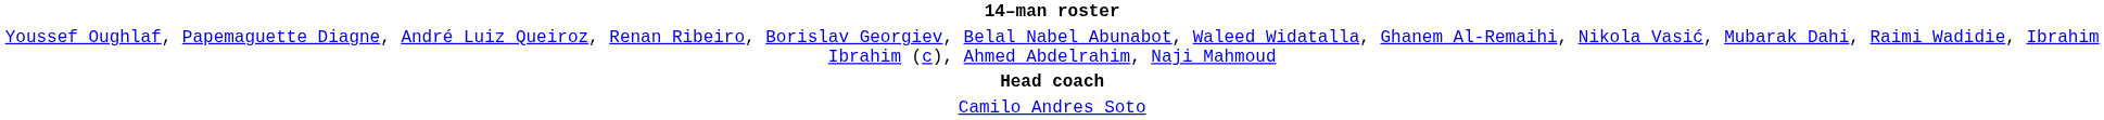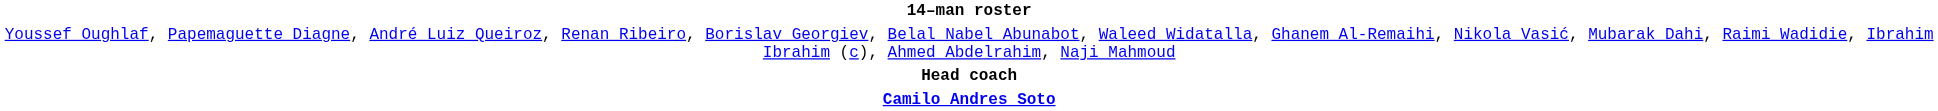row 4 | column 1: normal -> bold
